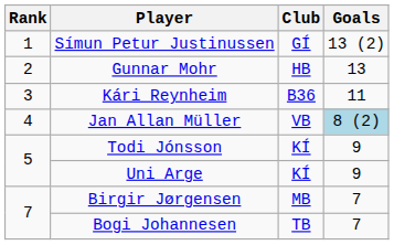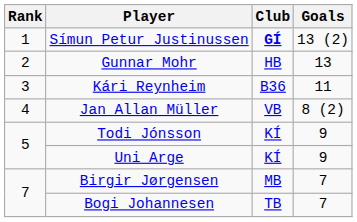Símun Petur Justinussen | Club: normal -> bold
Jan Allan Müller | Goals: lightblue background -> no background
